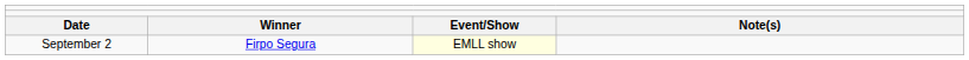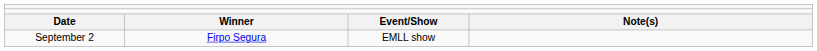September 2 | column 3: lightyellow background -> no background
